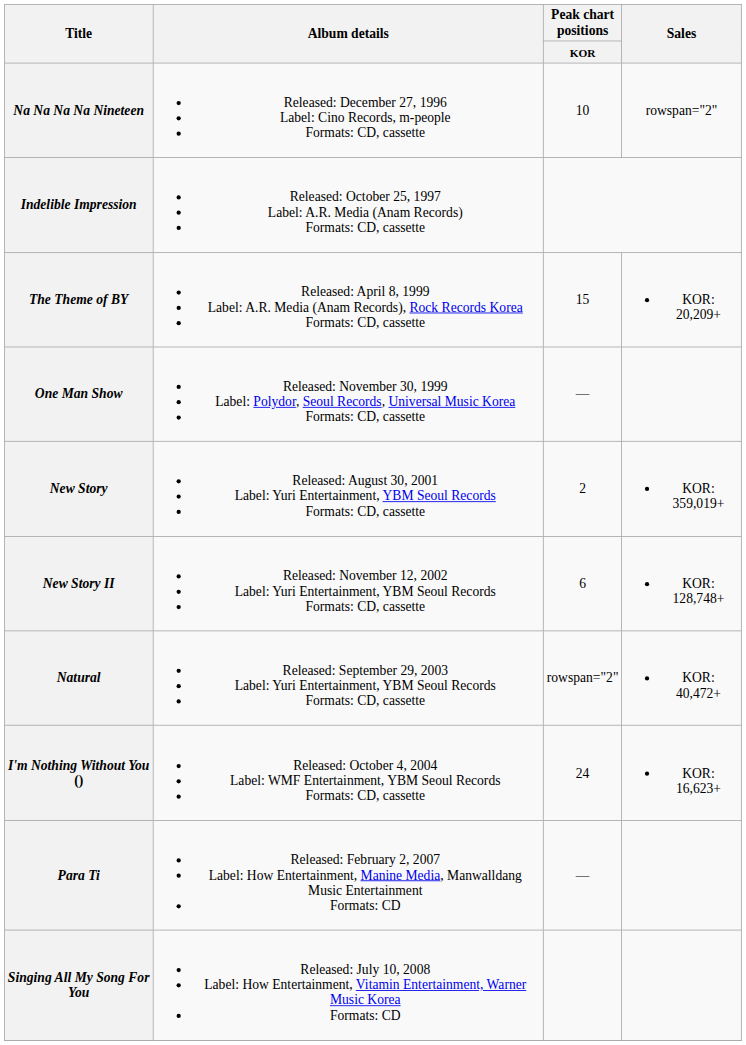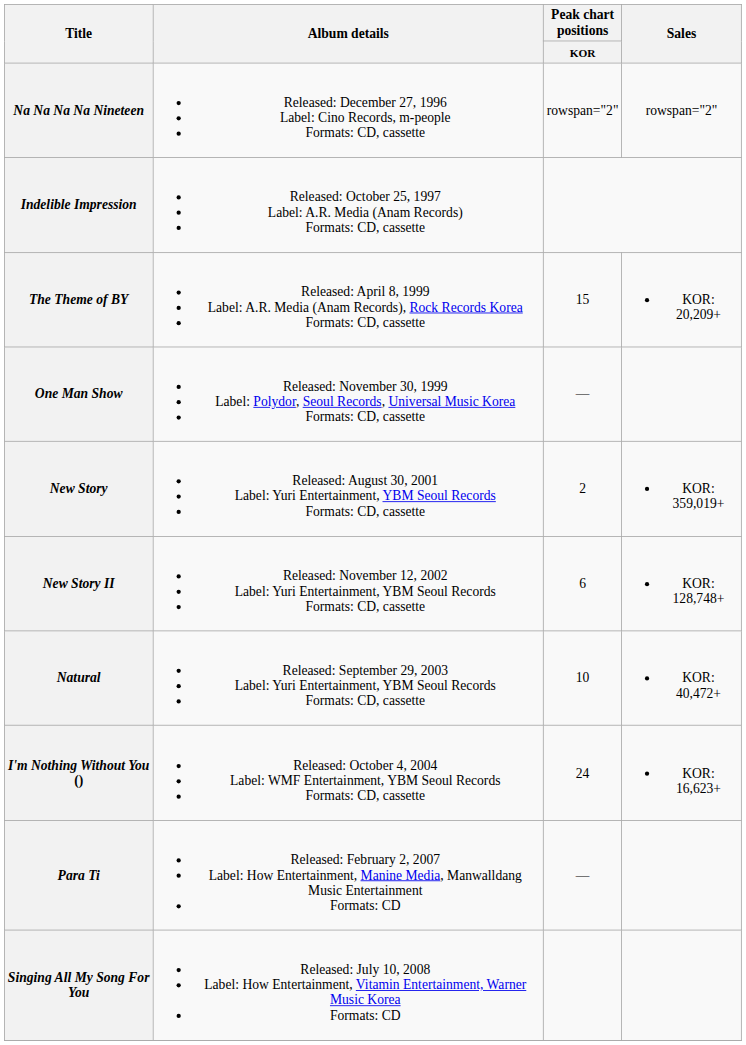Na Na Na Na Nineteen | Peak chart positions / KOR: 10 -> rowspan="2"
Natural | Peak chart positions / KOR: rowspan="2" -> 10
